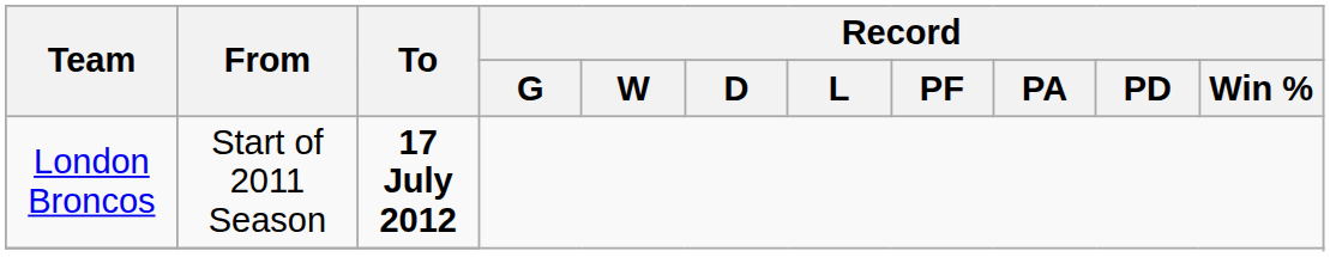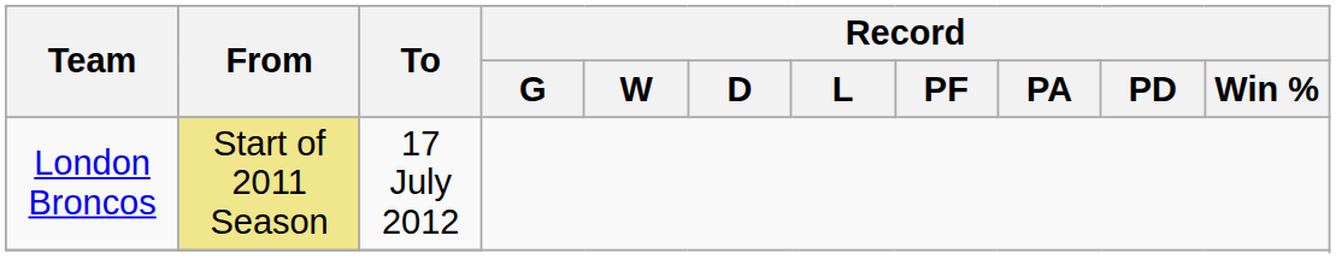London Broncos | From: no background -> khaki background
London Broncos | To: bold -> normal
